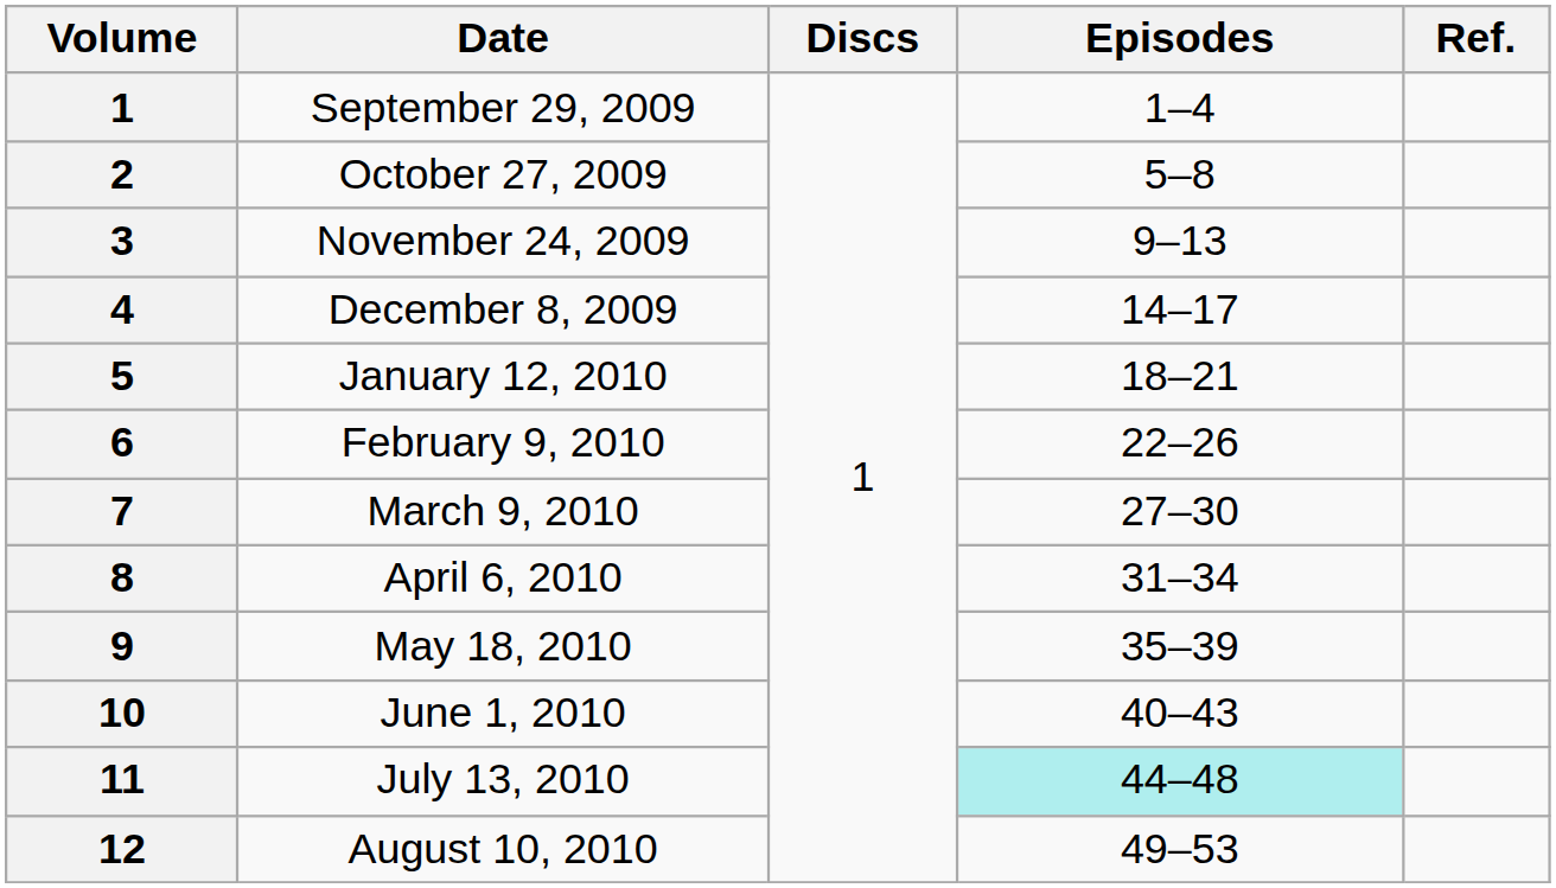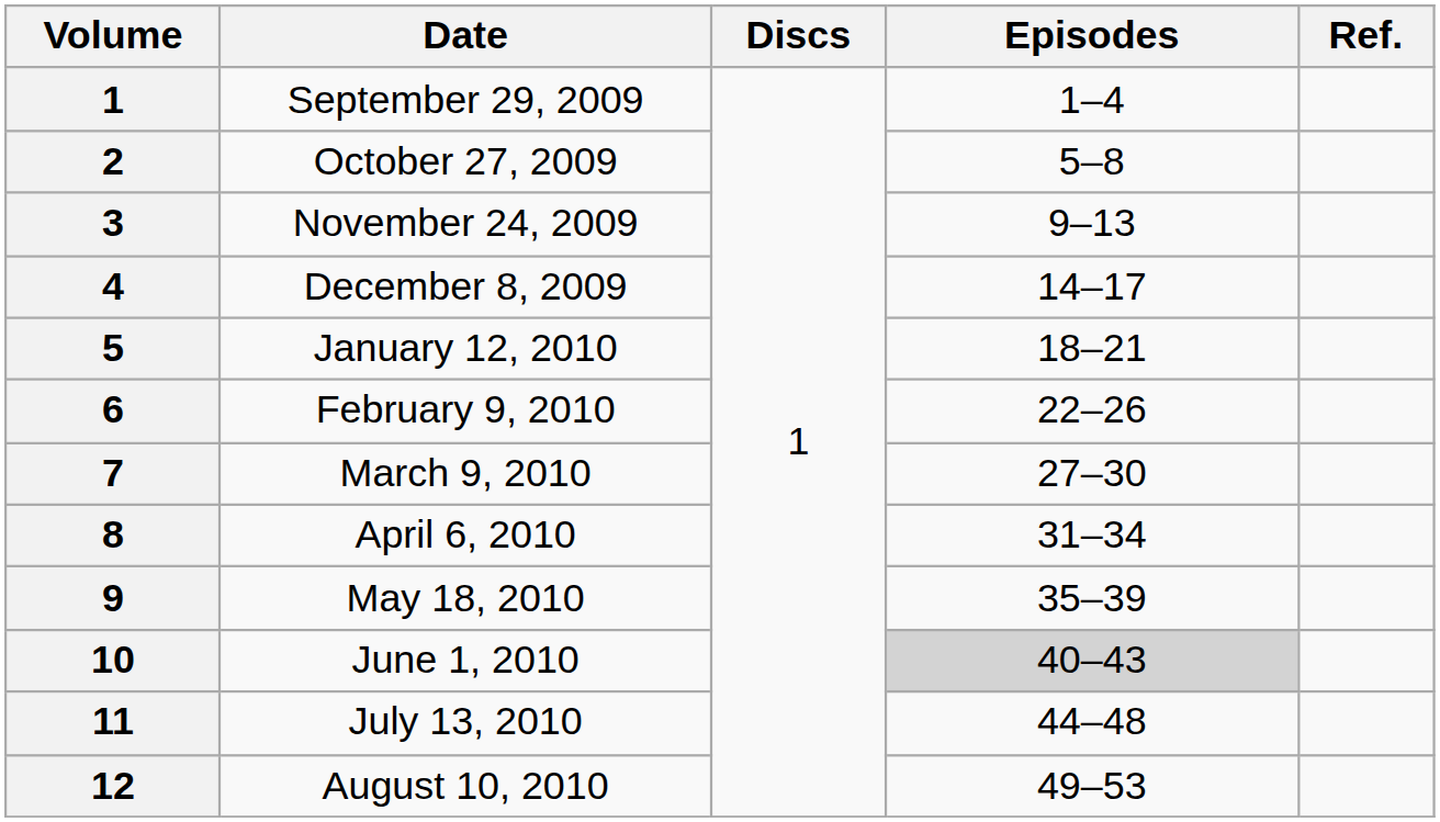June 1, 2010 | Episodes: no background -> lightgrey background
July 13, 2010 | Episodes: paleturquoise background -> no background
